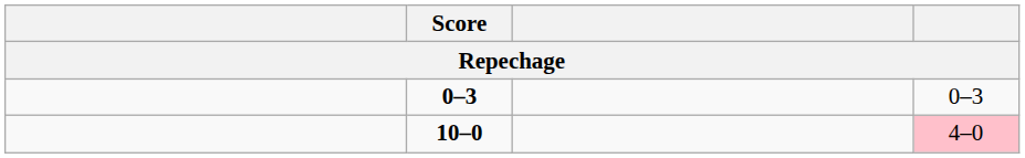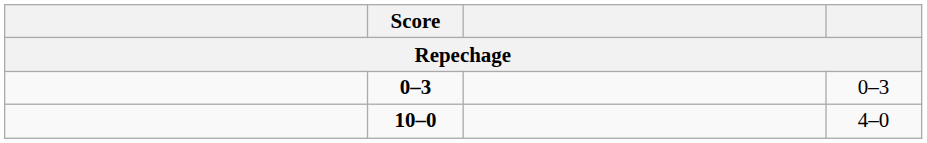10–0 | column 4: pink background -> no background
